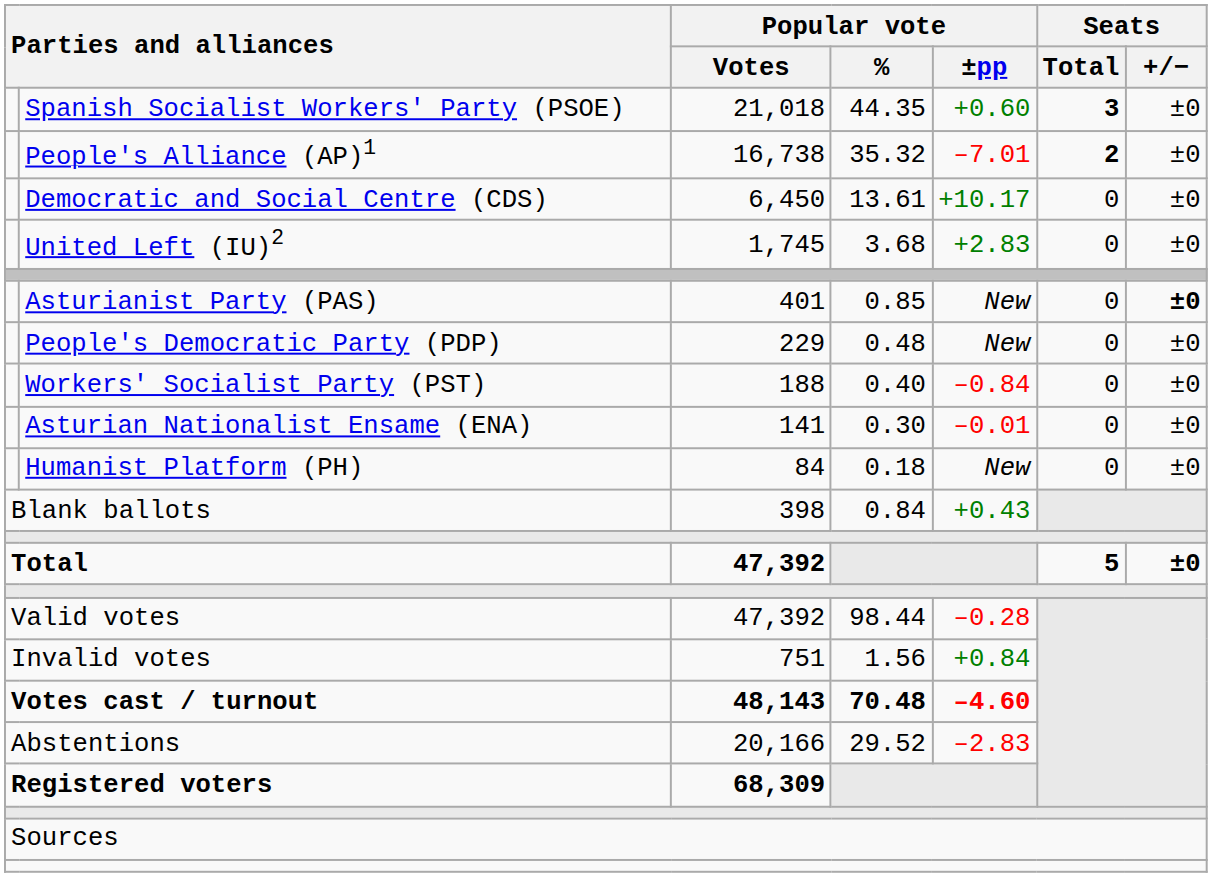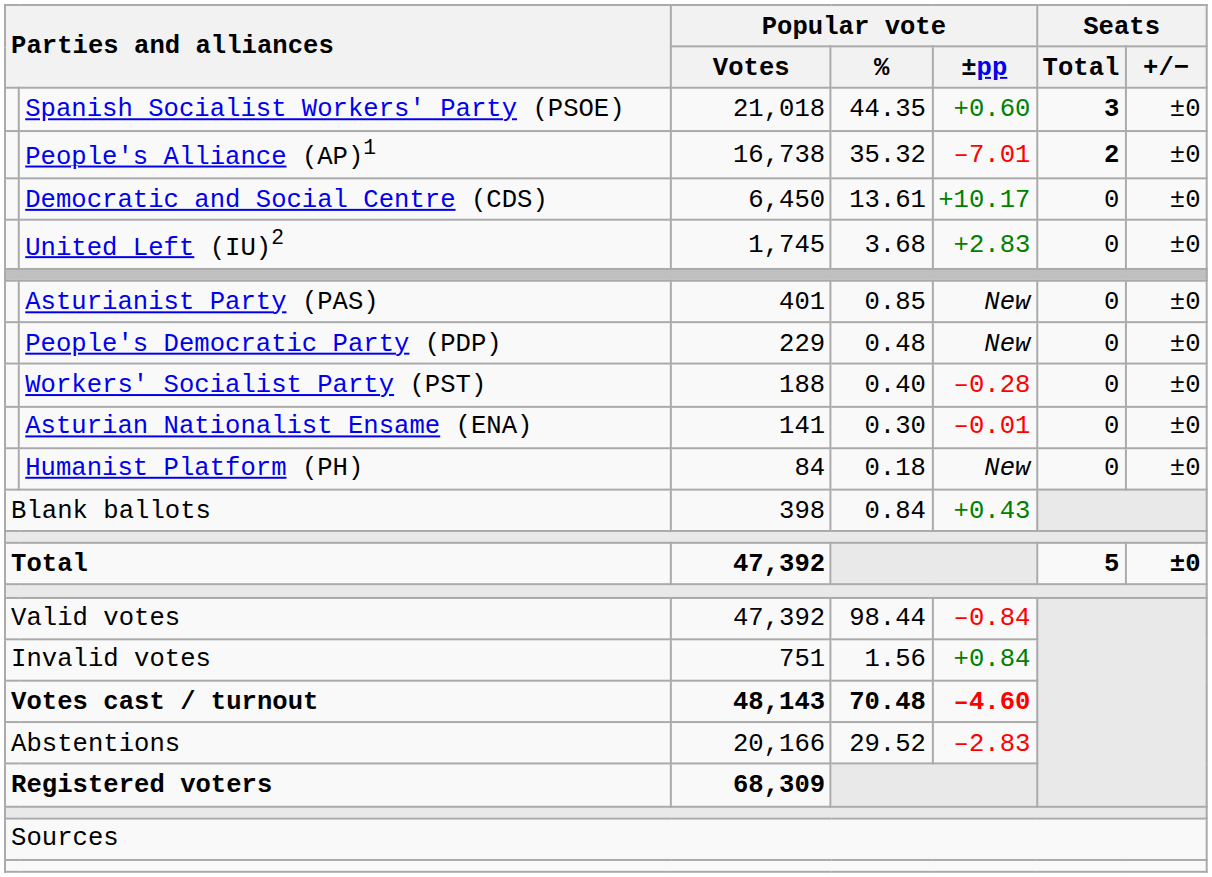Asturianist Party (PAS) | Seats / +/−: bold -> normal
Workers' Socialist Party (PST) | Popular vote / ±pp: –0.84 -> –0.28
Valid votes | Popular vote / ±pp: –0.28 -> –0.84
